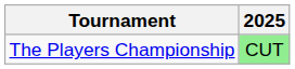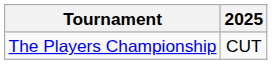The Players Championship | 2025: lightgreen background -> no background
